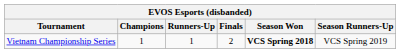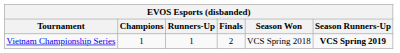Vietnam Championship Series | Season Won: bold -> normal
Vietnam Championship Series | Season Runners-Up: normal -> bold
